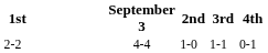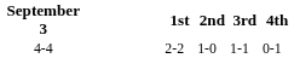columns swapped: September 3 <-> 1st
